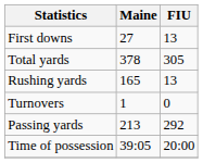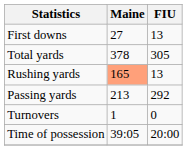Rushing yards | Maine: no background -> lightsalmon background
rows swapped: Passing yards <-> Turnovers
